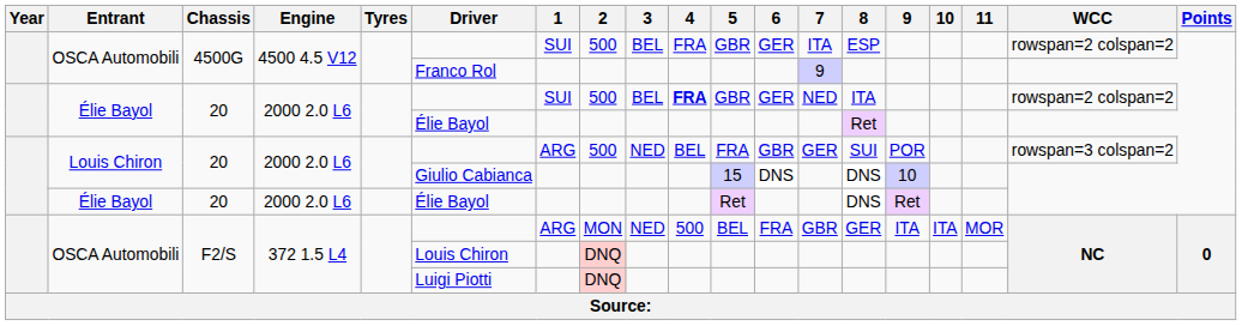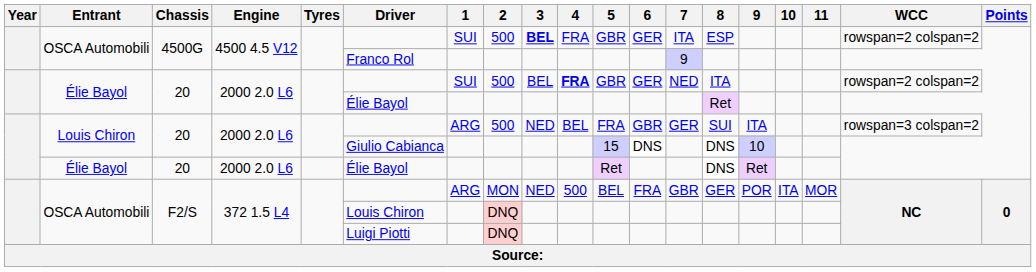row 2 | 3: normal -> bold
row 6 | 9: POR -> ITA
row 9 | 9: ITA -> POR
